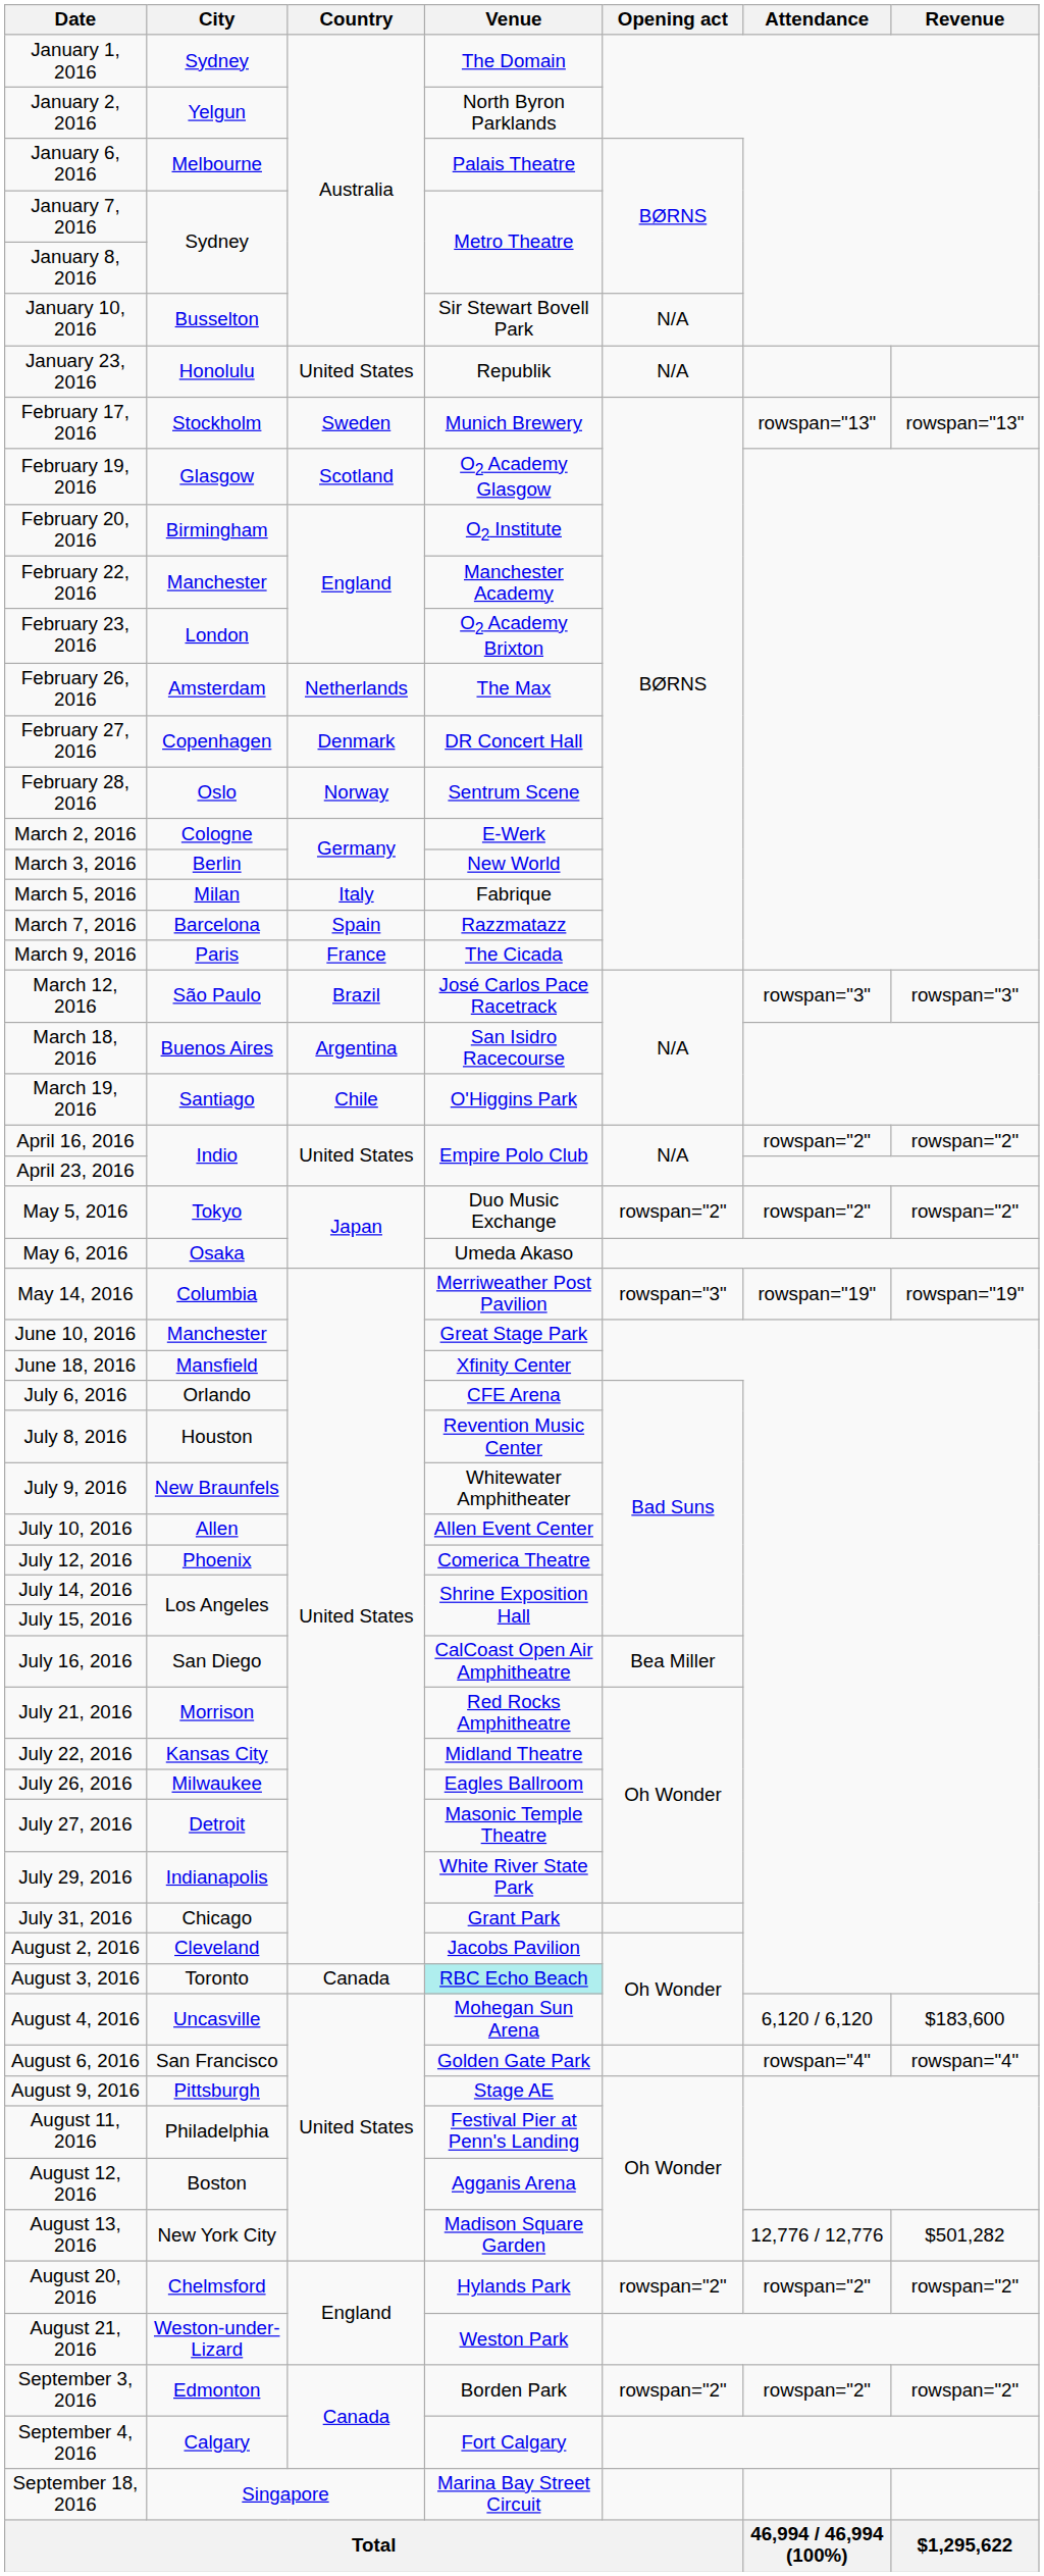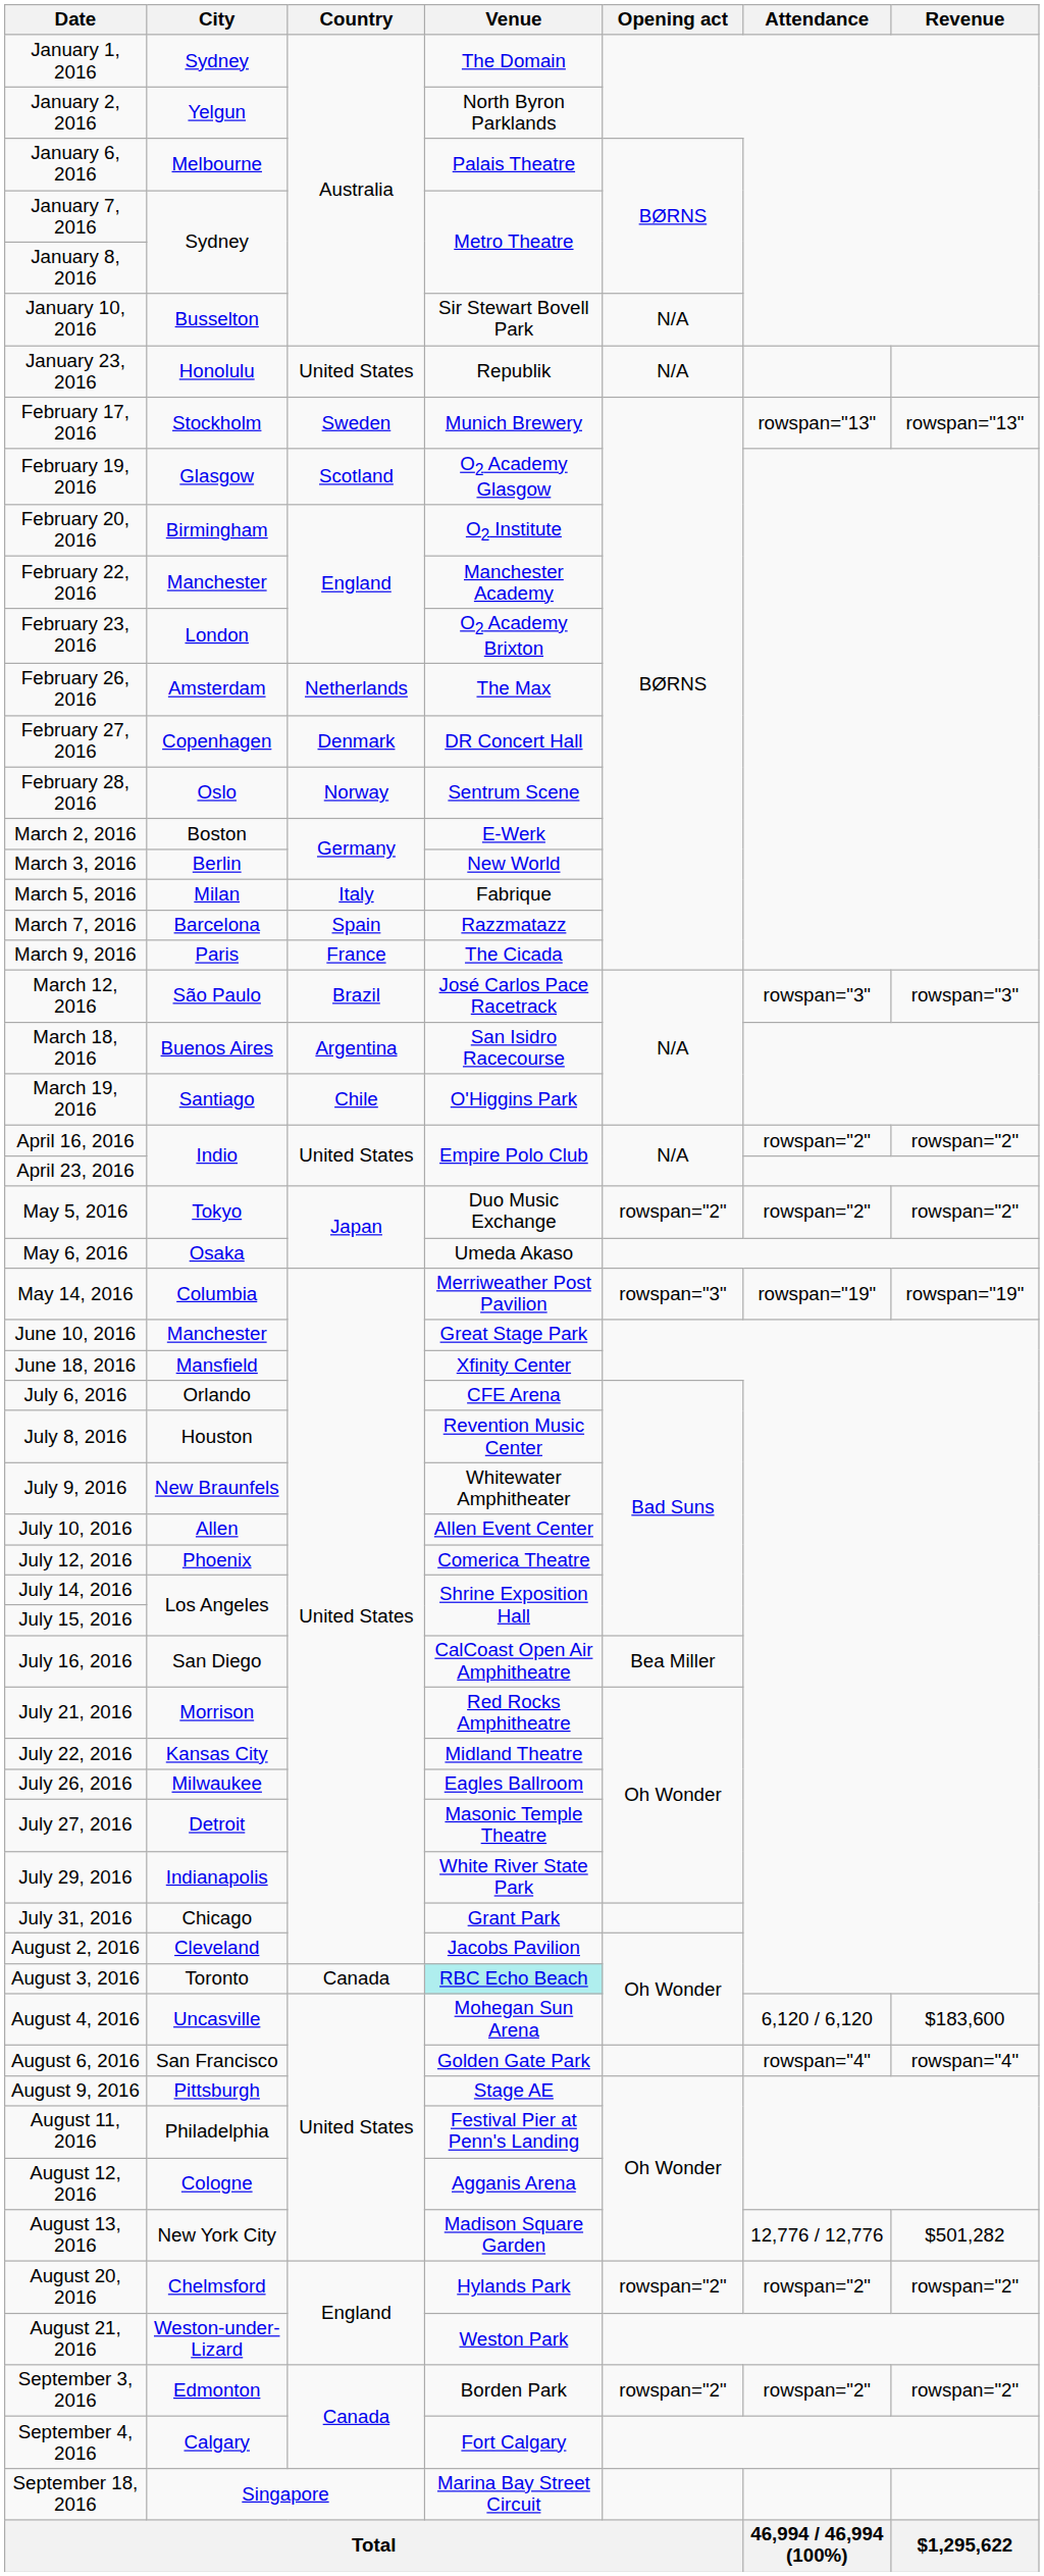March 2, 2016 | City: Cologne -> Boston
August 12, 2016 | City: Boston -> Cologne
